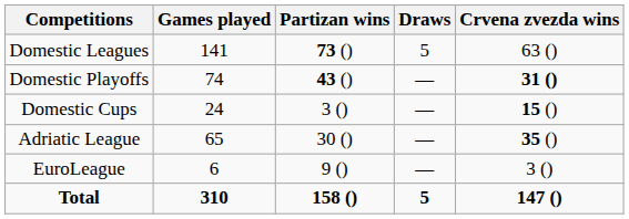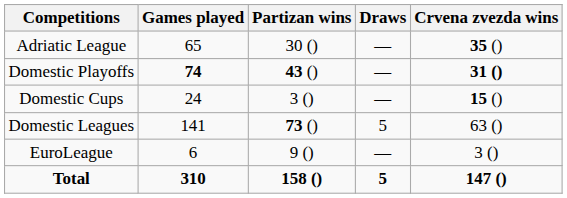rows swapped: Domestic Leagues <-> Adriatic League
Domestic Playoffs | Games played: normal -> bold
